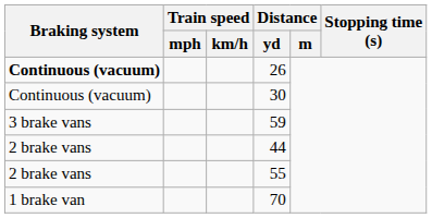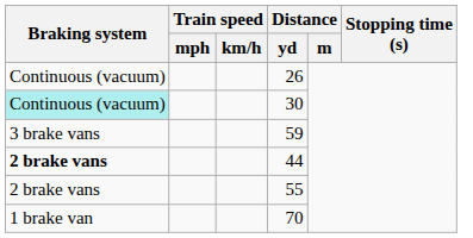26 | Braking system: bold -> normal
30 | Braking system: no background -> paleturquoise background
44 | Braking system: normal -> bold
